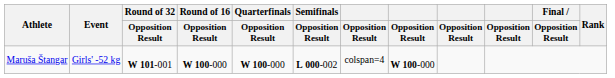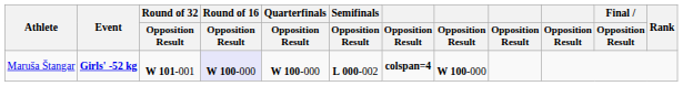Maruša Štangar | Event: normal -> bold
Maruša Štangar | Round of 16 / Opposition Result: no background -> lavender background
Maruša Štangar | column 7: normal -> bold
